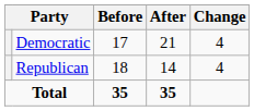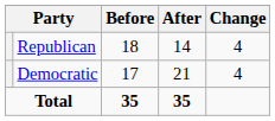rows swapped: Democratic <-> Republican
